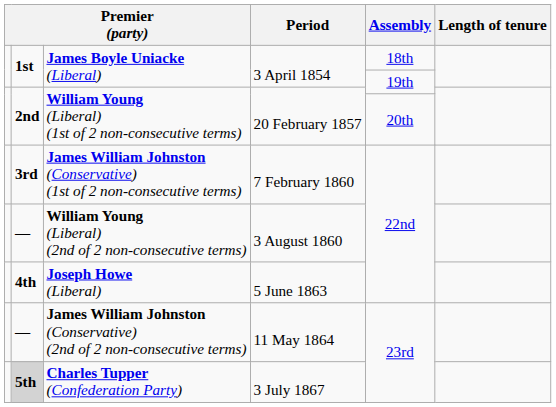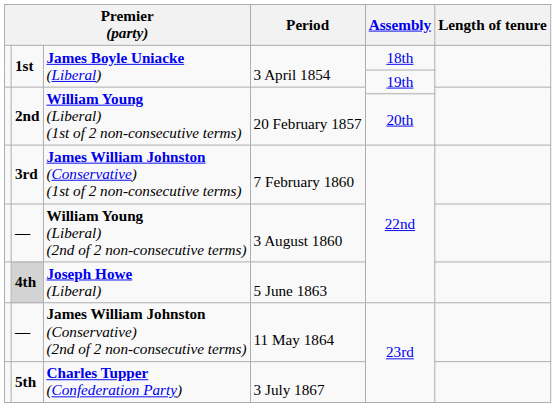Joseph Howe (Liberal) | column 2: no background -> lightgrey background
Charles Tupper (Confederation Party) | column 2: lightgrey background -> no background
